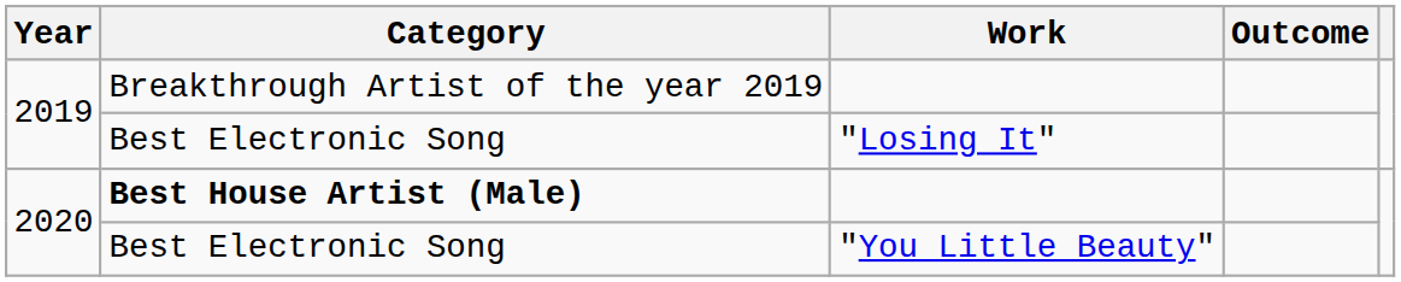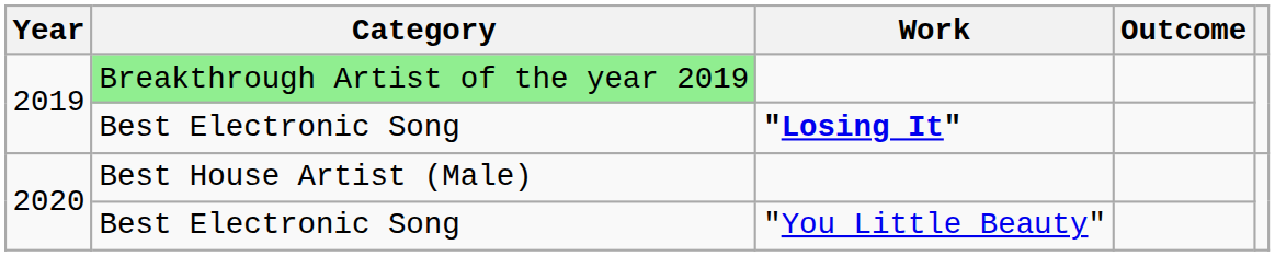Breakthrough Artist of the year 2019 | Category: no background -> lightgreen background
Best Electronic Song / "Losing It" | Work: normal -> bold
Best House Artist (Male) | Category: bold -> normal
